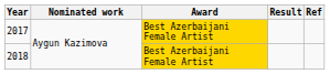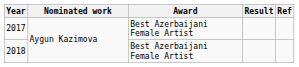2017 | Award: gold background -> no background
2018 | Award: gold background -> no background
